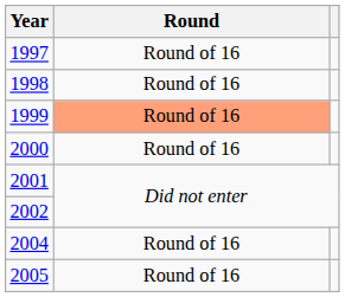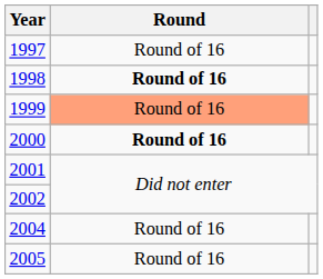1998 | Round: normal -> bold
2000 | Round: normal -> bold
